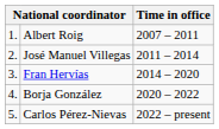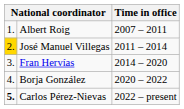José Manuel Villegas | column 1: no background -> gold background
Carlos Pérez-Nievas | column 1: normal -> bold
